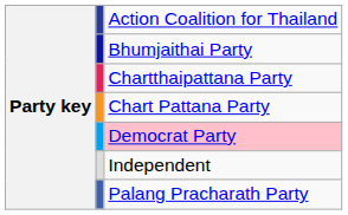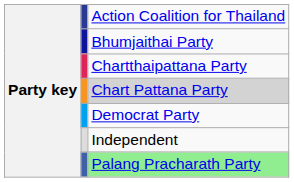Chart Pattana Party | column 3: no background -> lightgrey background
Democrat Party | column 3: pink background -> no background
Palang Pracharath Party | column 3: no background -> lightgreen background
